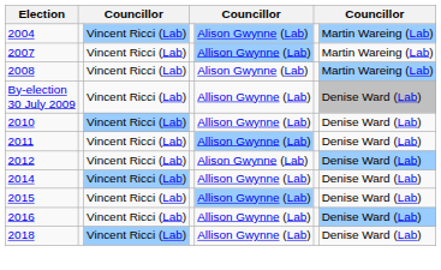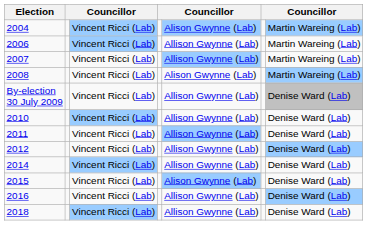+ row: 2006 | Vincent Ricci (Lab) | Allison Gwynne (Lab) | Martin Wareing (Lab)
2012 | column 5: Alison Gwynne (Lab) -> Allison Gwynne (Lab)
2015 | column 5: Allison Gwynne (Lab) -> Alison Gwynne (Lab)
